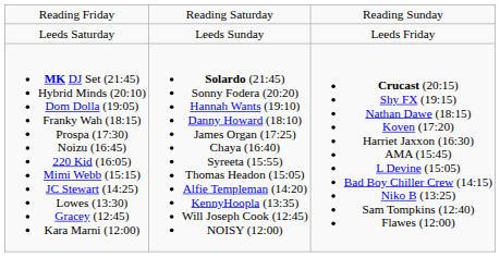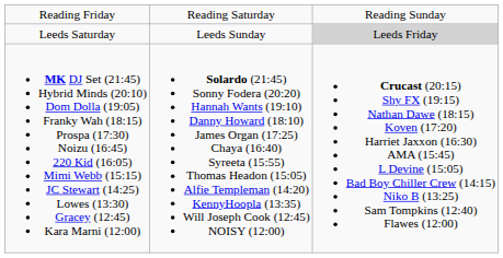Leeds Saturday | column 3: no background -> lightgrey background
